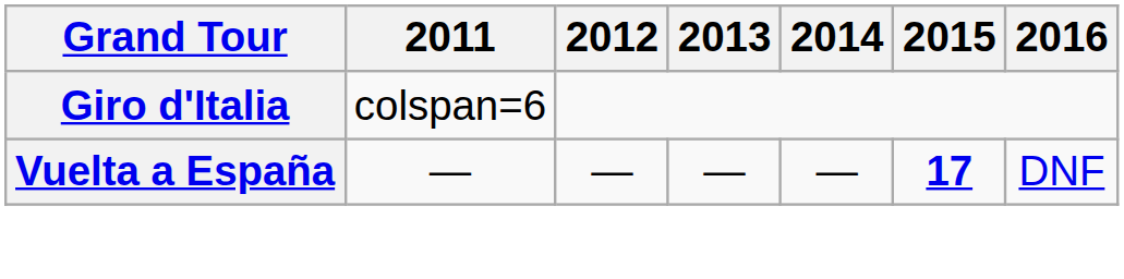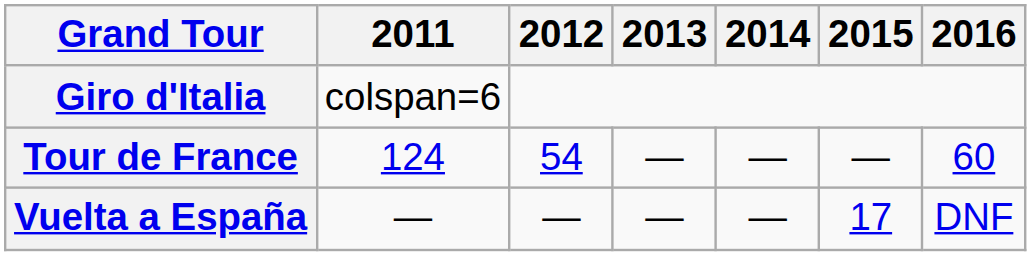+ row: Tour de France | 124 | 54 | — | — | — | 60
Vuelta a España | 2015: bold -> normal
